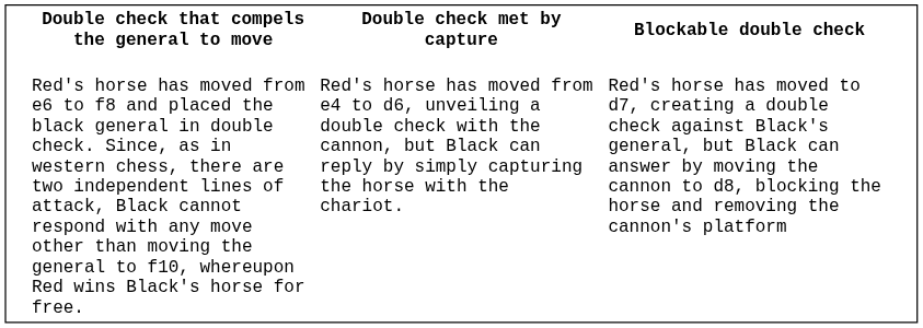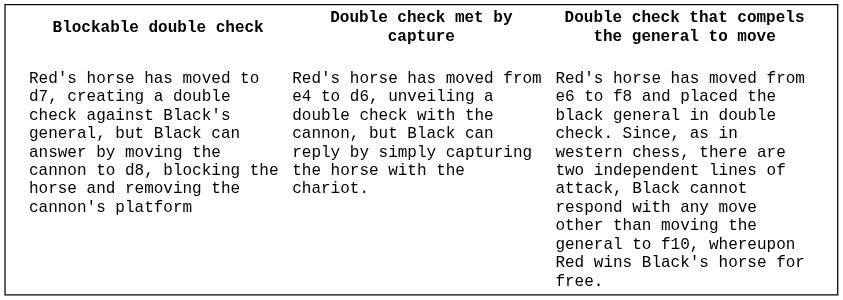columns swapped: Blockable double check <-> Double check that compels the general to move
